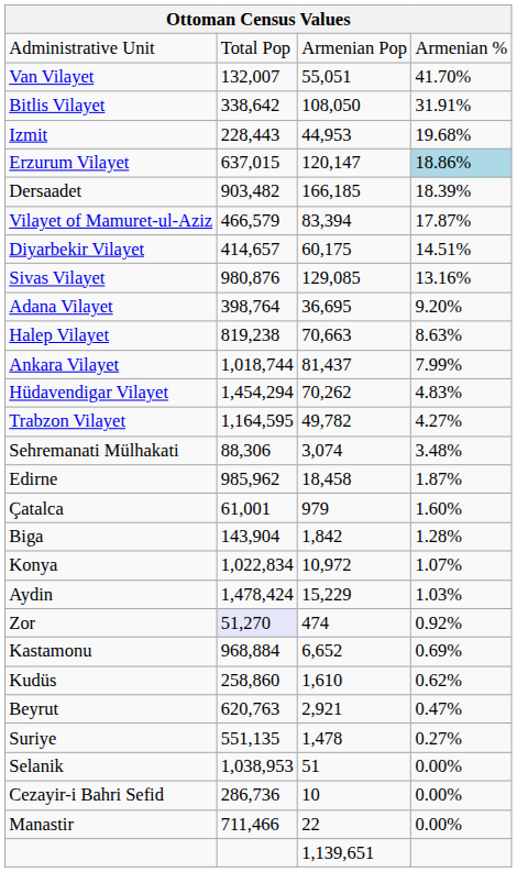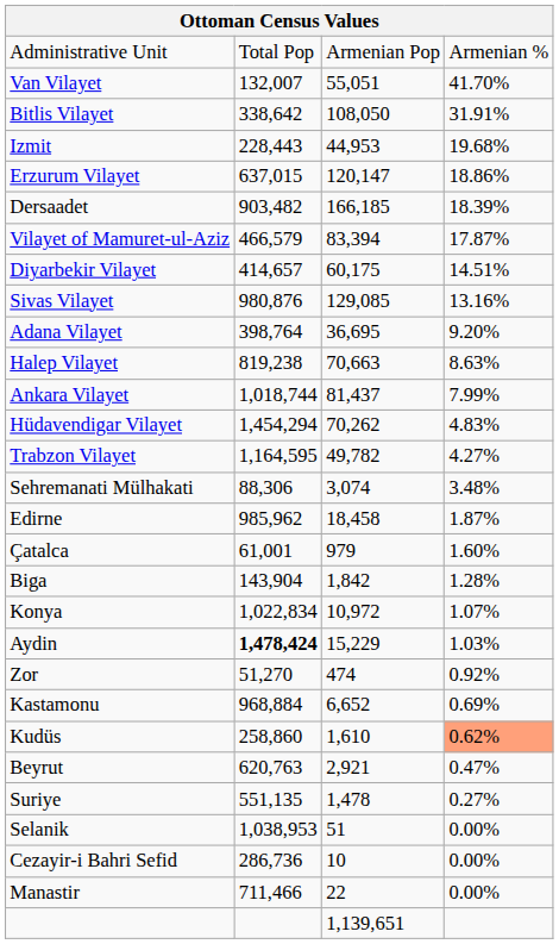Erzurum Vilayet | column 4: lightblue background -> no background
Aydin | column 2: normal -> bold
Zor | column 2: lavender background -> no background
Kudüs | column 4: no background -> lightsalmon background
